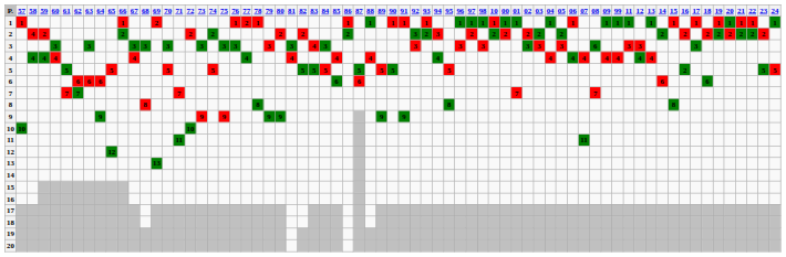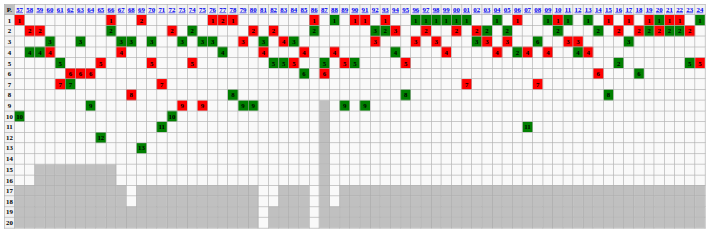columns swapped: 99 <-> 10
row 3 | 58: 4 -> 2
row 5 | 06: 4 -> 2
